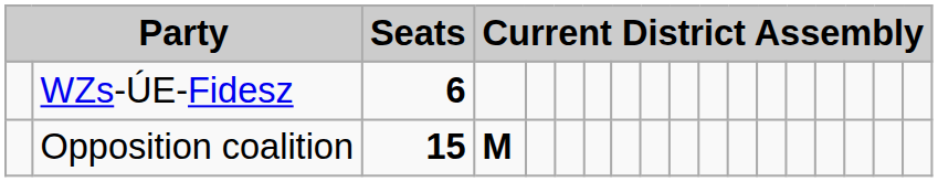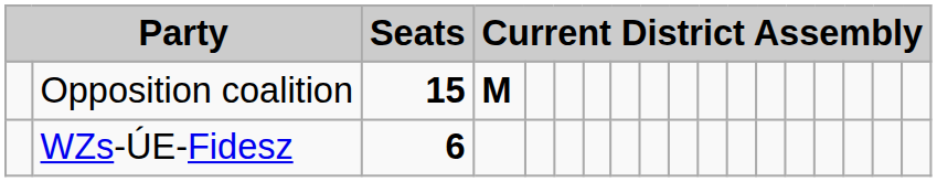rows swapped: Opposition coalition <-> WZs-ÚE-Fidesz
